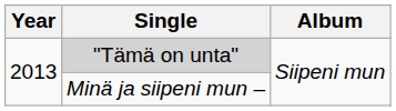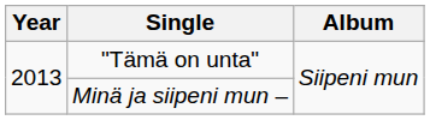"Tämä on unta" | Single: lightgrey background -> no background
